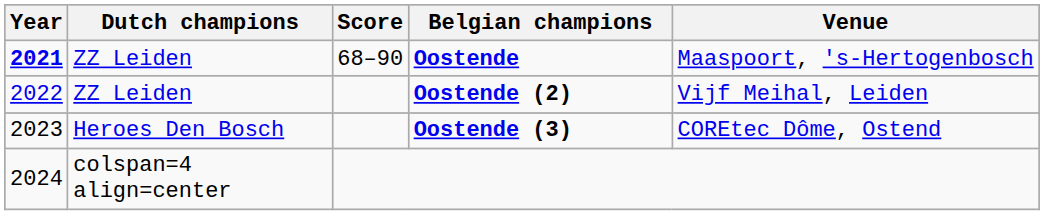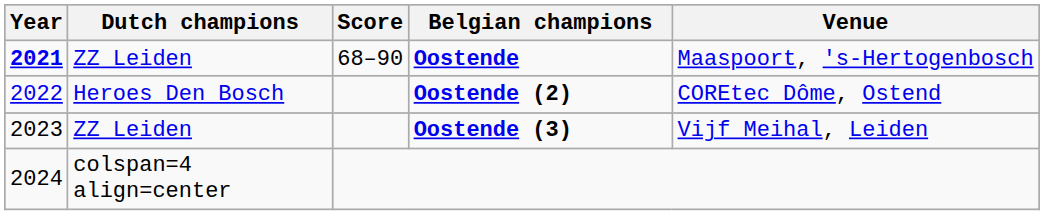Oostende (2) | Dutch champions: ZZ Leiden -> Heroes Den Bosch
Oostende (2) | Venue: Vijf Meihal, Leiden -> COREtec Dôme, Ostend
Oostende (3) | Dutch champions: Heroes Den Bosch -> ZZ Leiden
Oostende (3) | Venue: COREtec Dôme, Ostend -> Vijf Meihal, Leiden
